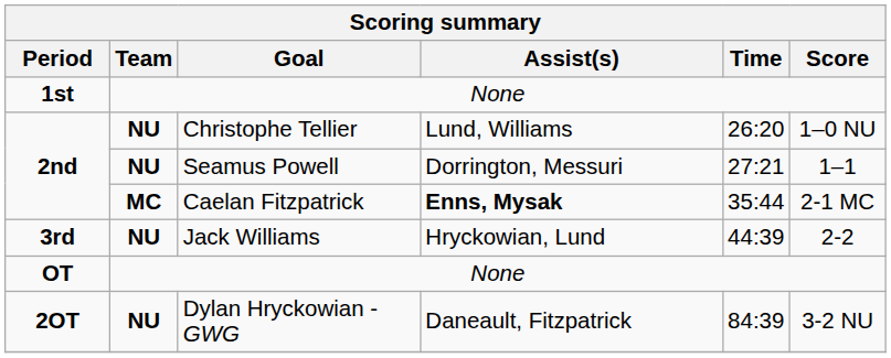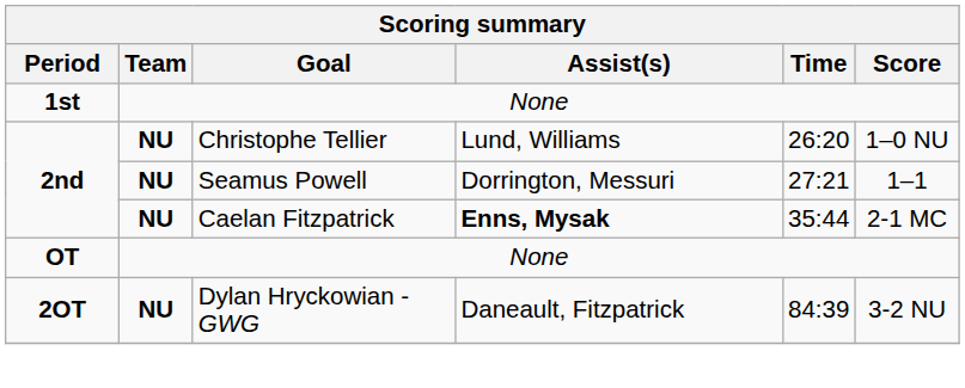Caelan Fitzpatrick | Team: MC -> NU
- row: 3rd | NU | Jack Williams | Hryckowian, Lund | 44:39 | 2-2
